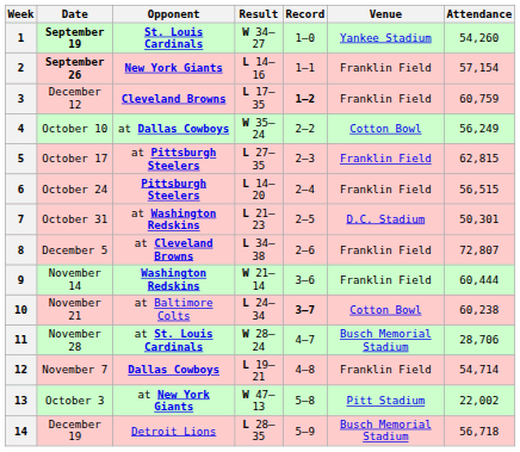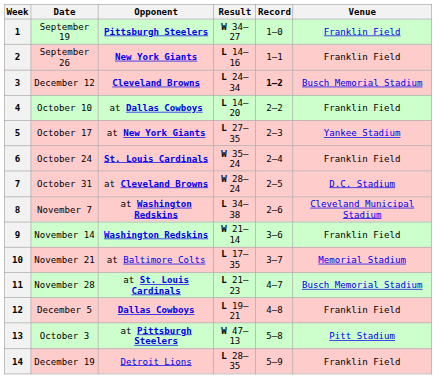- column: Attendance | 54,260 | 57,154 | 60,759 | 56,249 | 62,815 | 56,515 | 50,301 | 72,807 | 60,444 | 60,238 | 28,706 | 54,714 | 22,002 | 56,718
1 | Date: bold -> normal
1 | Opponent: St. Louis Cardinals -> Pittsburgh Steelers
1 | Venue: Yankee Stadium -> Franklin Field
2 | Date: bold -> normal
3 | Result: L 17–35 -> L 24–34
3 | Venue: Franklin Field -> Busch Memorial Stadium
4 | Result: W 35–24 -> L 14–20
4 | Venue: Cotton Bowl -> Franklin Field
5 | Opponent: at Pittsburgh Steelers -> at New York Giants
5 | Venue: Franklin Field -> Yankee Stadium
6 | Opponent: Pittsburgh Steelers -> St. Louis Cardinals
6 | Result: L 14–20 -> W 35–24
7 | Opponent: at Washington Redskins -> at Cleveland Browns
7 | Result: L 21–23 -> W 28–24
8 | Date: December 5 -> November 7
8 | Opponent: at Cleveland Browns -> at Washington Redskins
8 | Venue: Franklin Field -> Cleveland Municipal Stadium
10 | Result: L 24–34 -> L 17–35
10 | Record: bold -> normal
10 | Venue: Cotton Bowl -> Memorial Stadium
11 | Result: W 28–24 -> L 21–23
12 | Date: November 7 -> December 5
13 | Opponent: at New York Giants -> at Pittsburgh Steelers
14 | Venue: Busch Memorial Stadium -> Franklin Field
